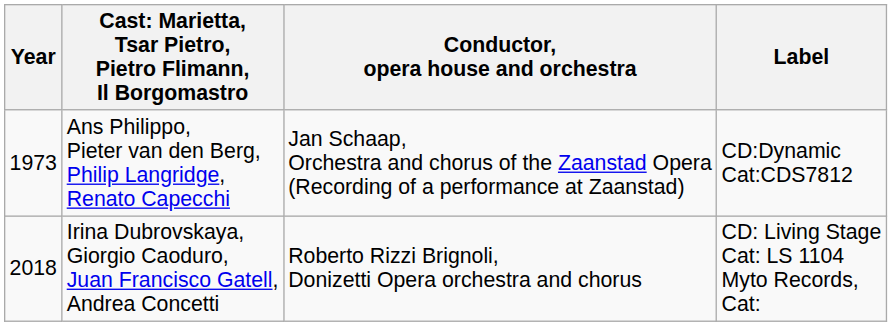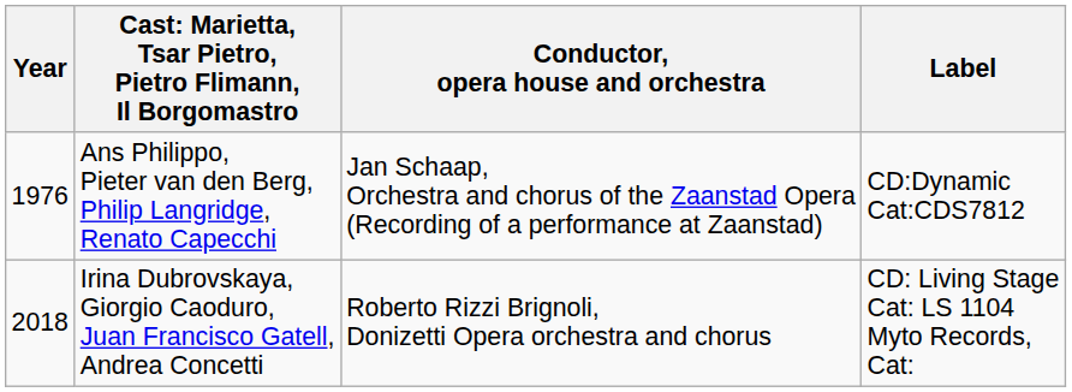row 2 | Year: 1973 -> 1976
